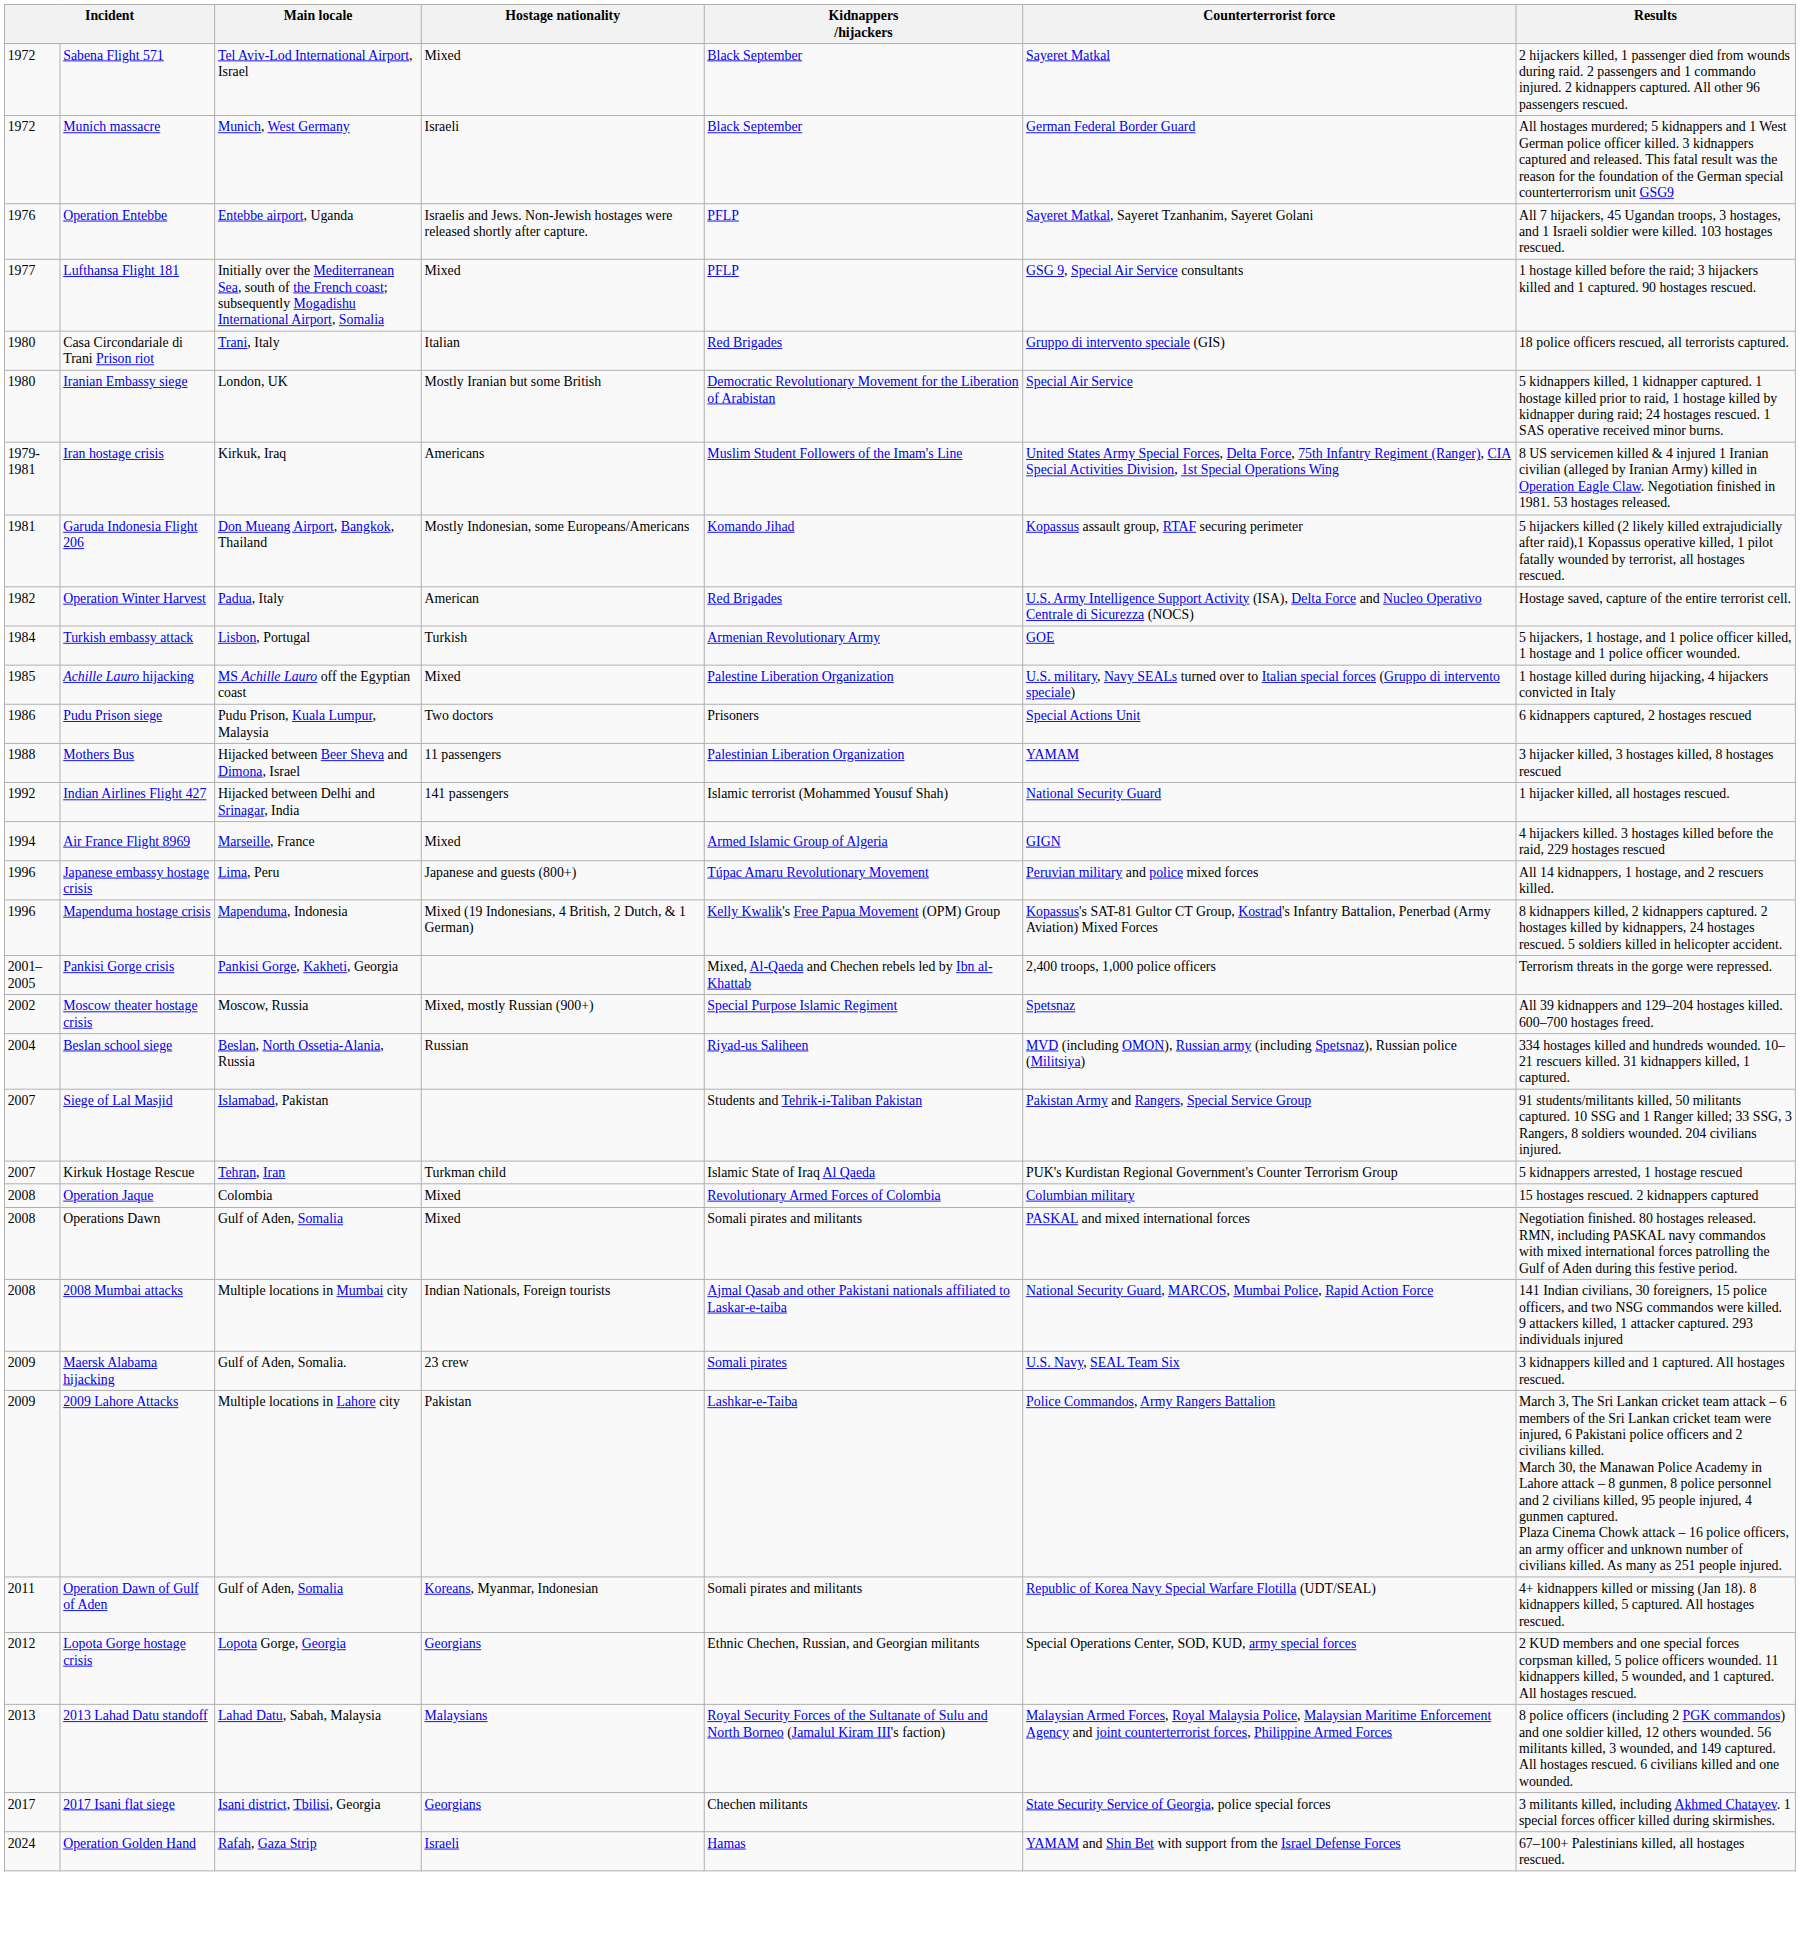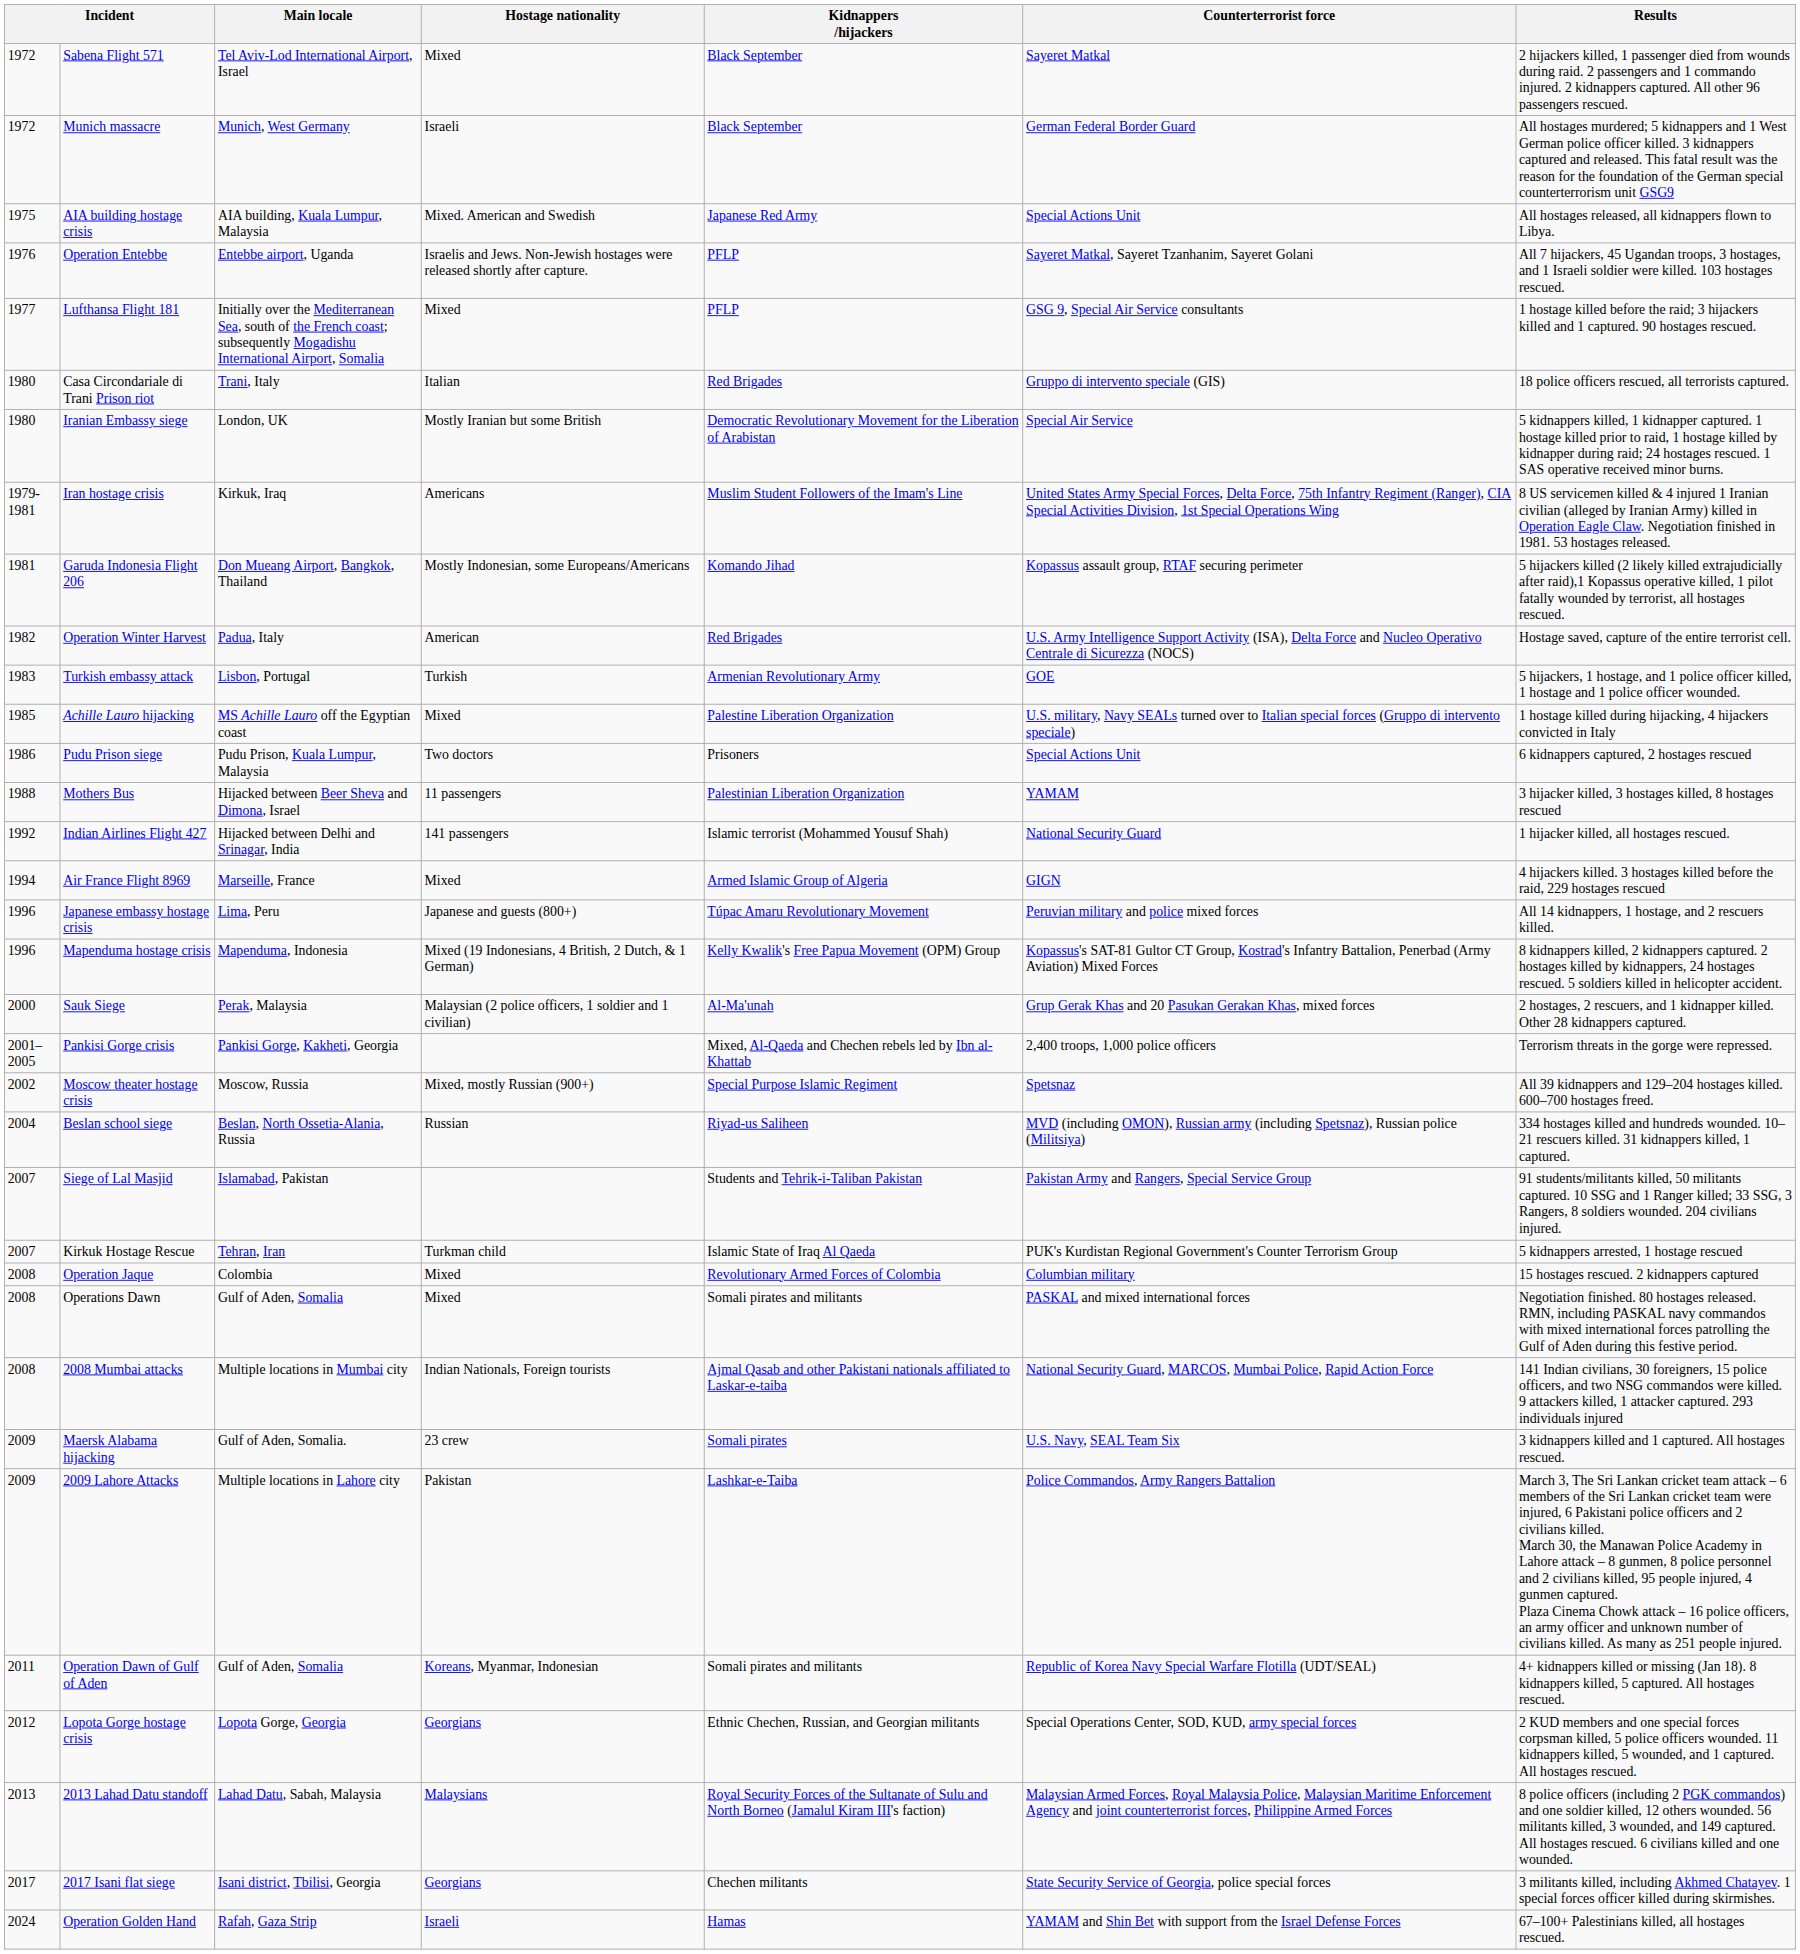+ row: 1975 | AIA building hostage crisis | AIA building, Kuala Lumpur, Malaysia | Mixed. American and Swedish | Japanese Red Army | Special Actions Unit | All hostages released, all kidnappers flown to Libya.
Turkish embassy attack | column 1: 1984 -> 1983
+ row: 2000 | Sauk Siege | Perak, Malaysia | Malaysian (2 police officers, 1 soldier and 1 civilian) | Al-Ma'unah | Grup Gerak Khas and 20 Pasukan Gerakan Khas, mixed forces | 2 hostages, 2 rescuers, and 1 kidnapper killed. Other 28 kidnappers captured.
